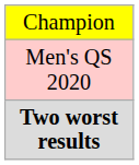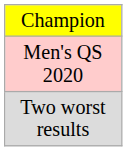row 3 | column 1: bold -> normal
